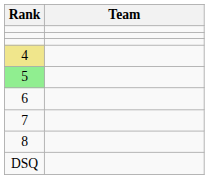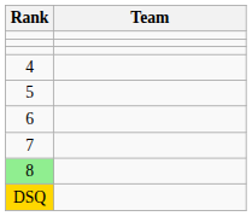row 5 | Rank: khaki background -> no background
row 6 | Rank: lightgreen background -> no background
row 9 | Rank: no background -> lightgreen background
row 10 | Rank: no background -> gold background
